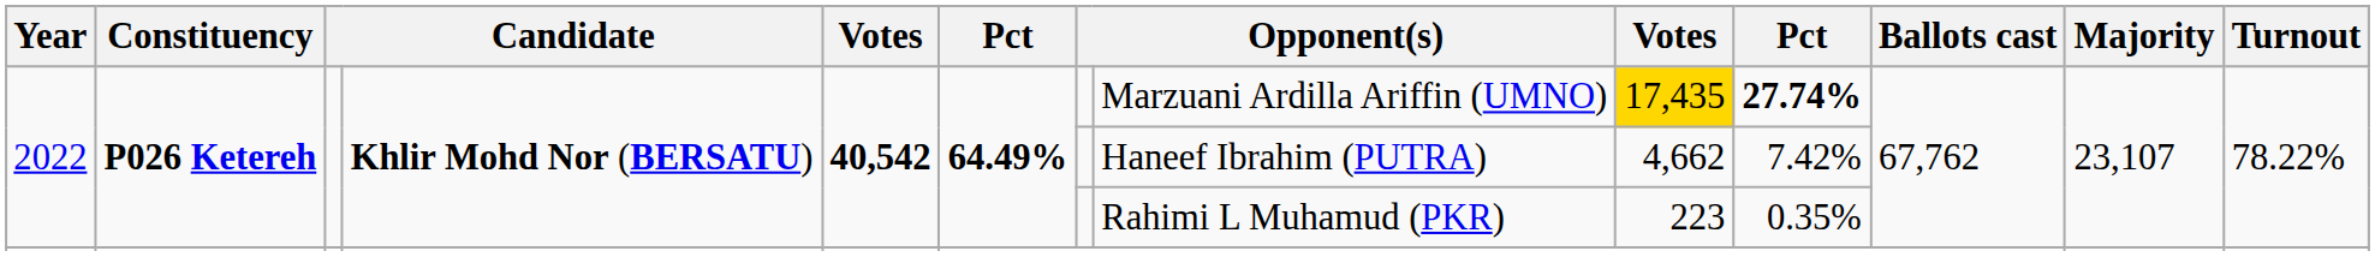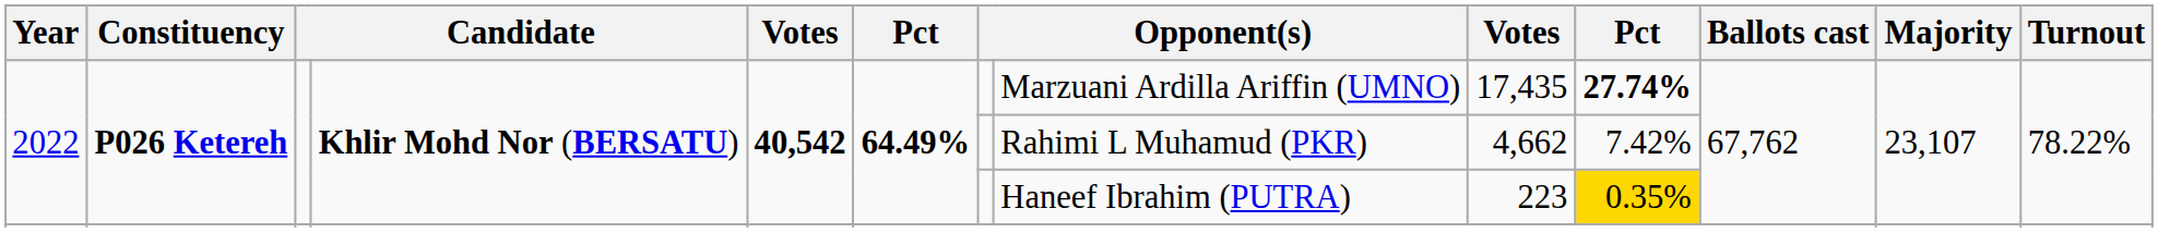row 2 | column 9: gold background -> no background
row 3 | column 8: Haneef Ibrahim (PUTRA) -> Rahimi L Muhamud (PKR)
row 4 | column 8: Rahimi L Muhamud (PKR) -> Haneef Ibrahim (PUTRA)
row 4 | column 10: no background -> gold background
